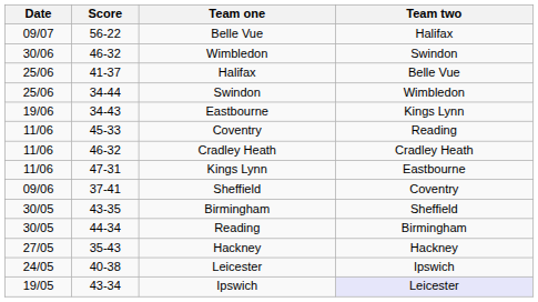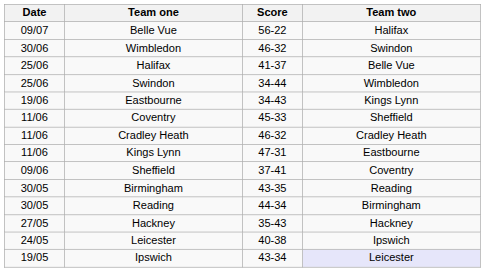columns swapped: Team one <-> Score
row 7 | Team two: Reading -> Sheffield
row 11 | Team two: Sheffield -> Reading
